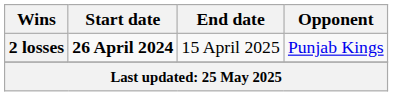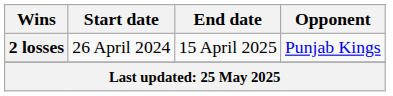2 losses | Start date: bold -> normal
